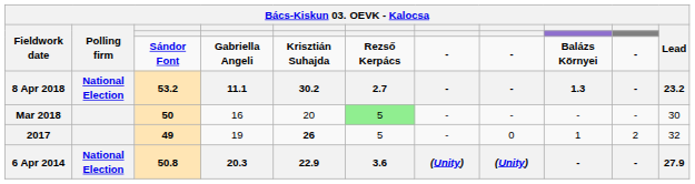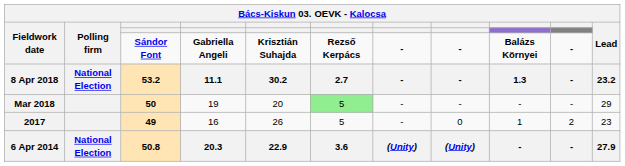Mar 2018 | column 4: 16 -> 19
Mar 2018 | Lead: 30 -> 29
2017 | column 4: 19 -> 16
2017 | column 5: bold -> normal
2017 | Lead: 32 -> 23
